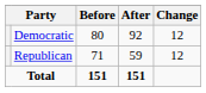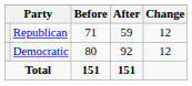rows swapped: Democratic <-> Republican
